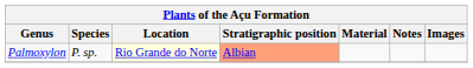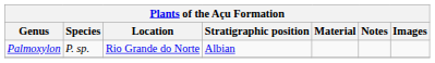Palmoxylon | Location: lightyellow background -> no background
Palmoxylon | Stratigraphic position: lightsalmon background -> no background
